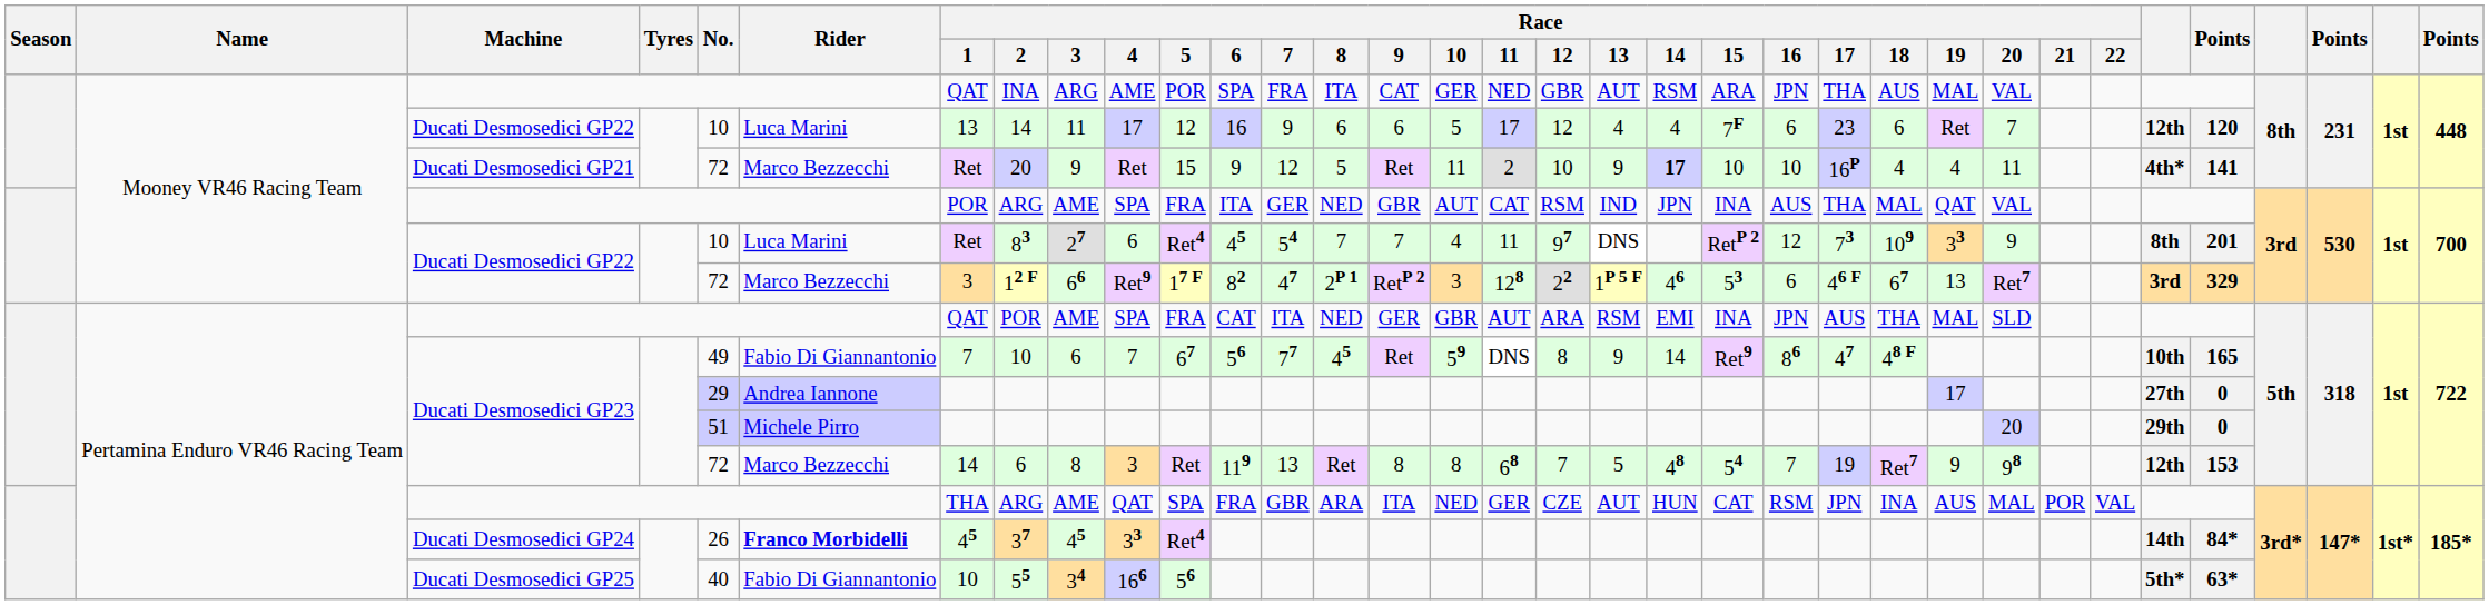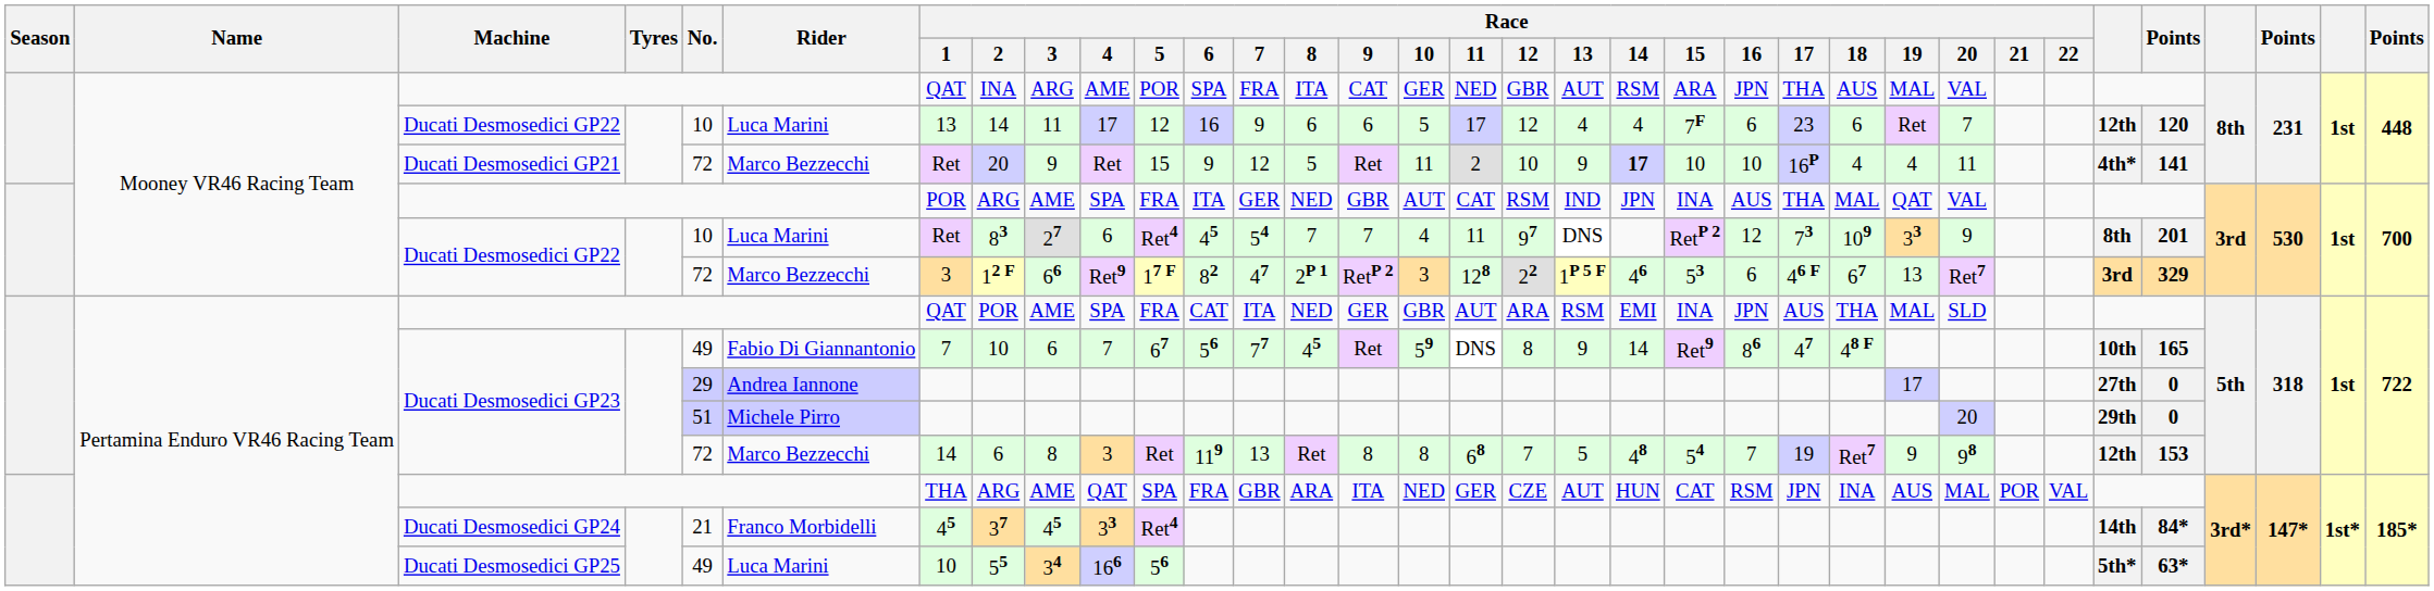Ducati Desmosedici GP24 | No.: 26 -> 21
Ducati Desmosedici GP24 | Rider: bold -> normal
Ducati Desmosedici GP25 | No.: 40 -> 49
Ducati Desmosedici GP25 | Rider: Fabio Di Giannantonio -> Luca Marini
